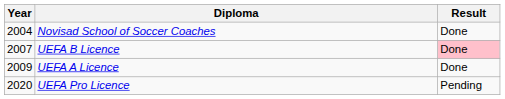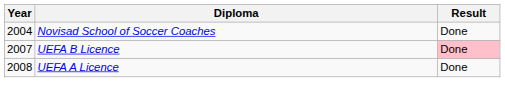UEFA A Licence | Year: 2009 -> 2008
- row: 2020 | UEFA Pro Licence | Pending
